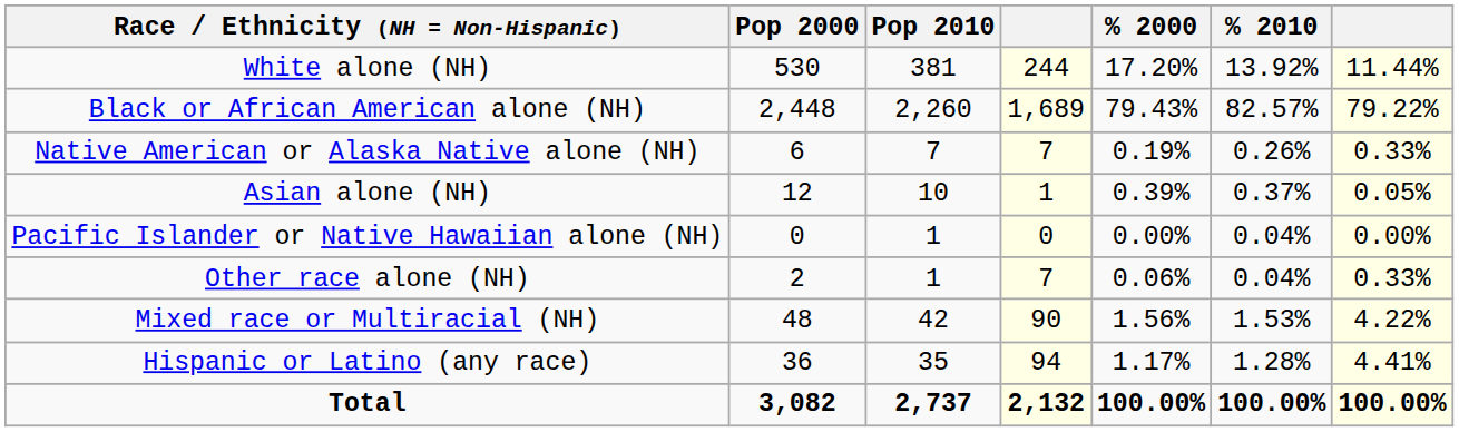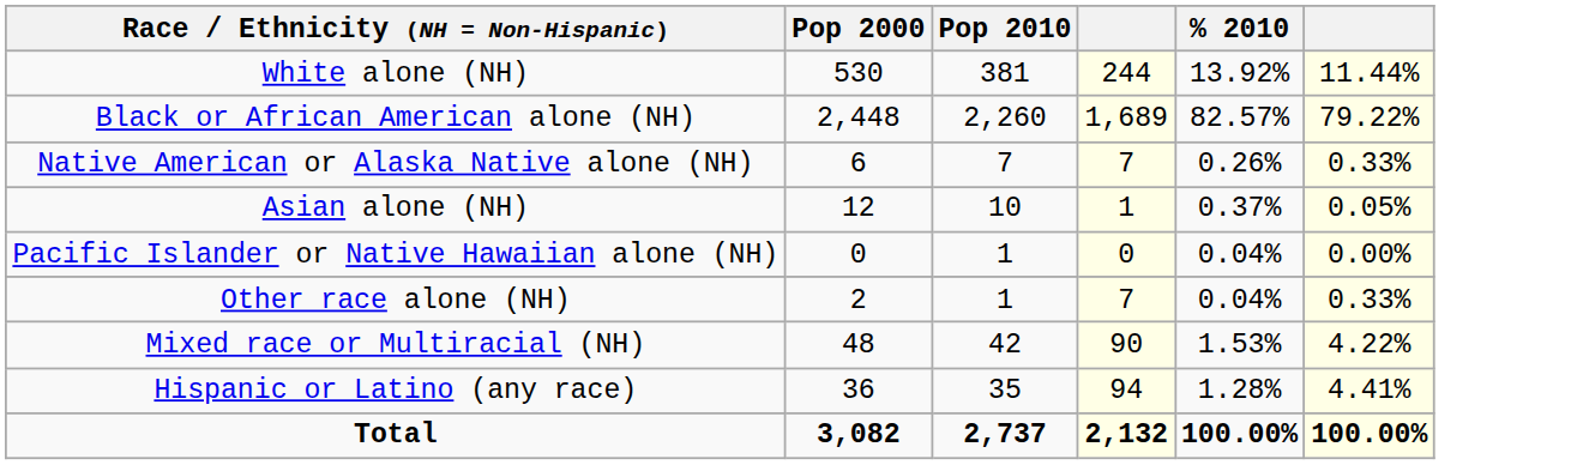- column: % 2000 | 17.20% | 79.43% | 0.19% | 0.39% | 0.00% | 0.06% | 1.56% | 1.17% | 100.00%
